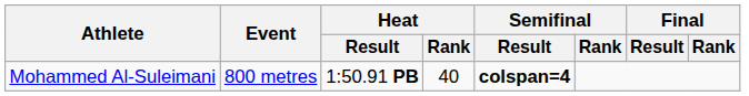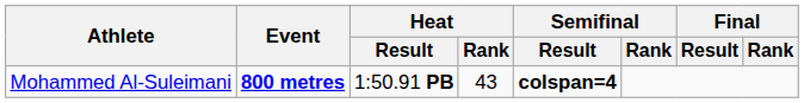Mohammed Al-Suleimani | Event: normal -> bold
Mohammed Al-Suleimani | Heat / Rank: 40 -> 43
